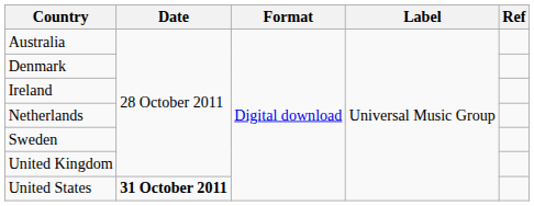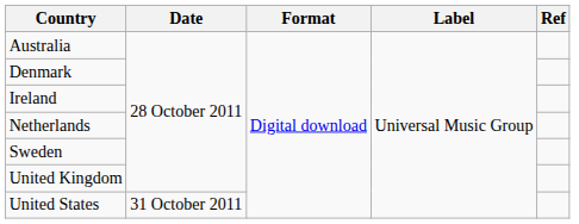United States | Date: bold -> normal
